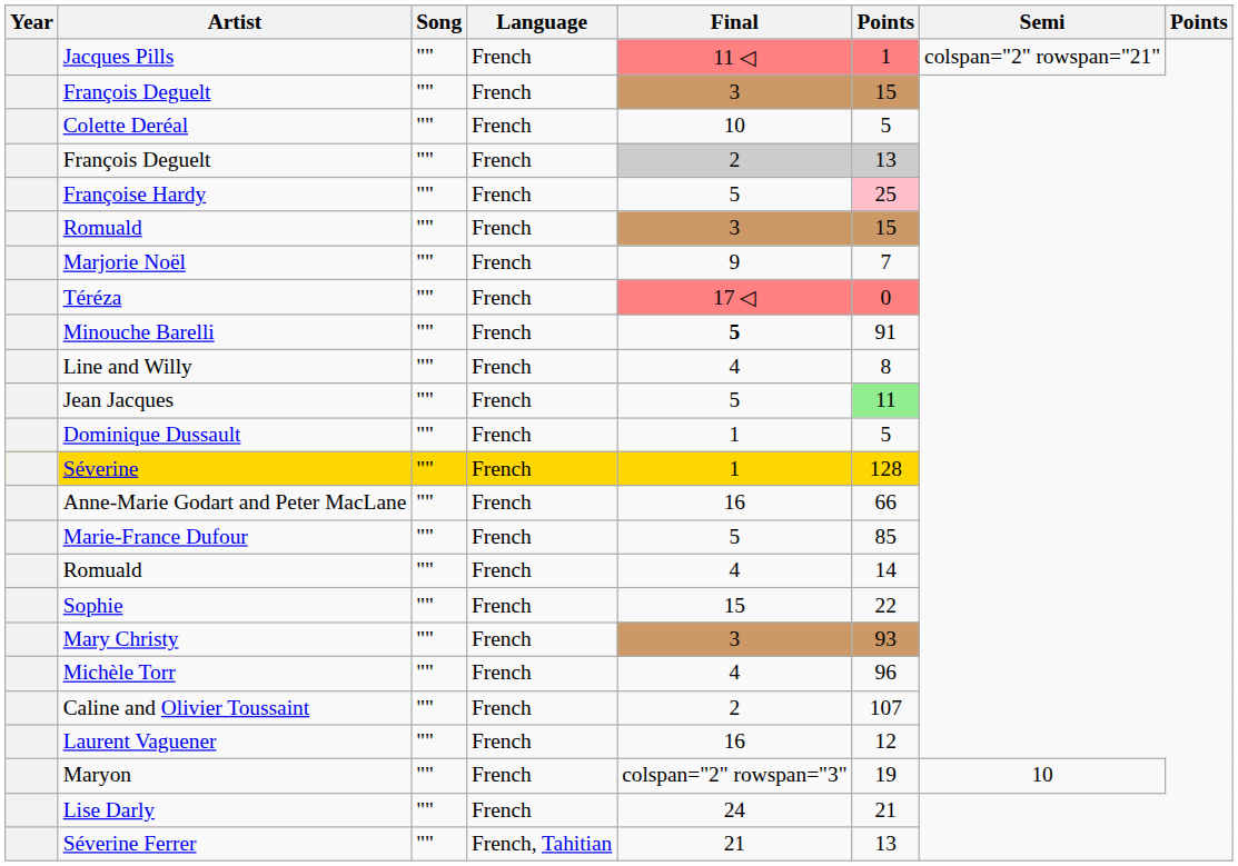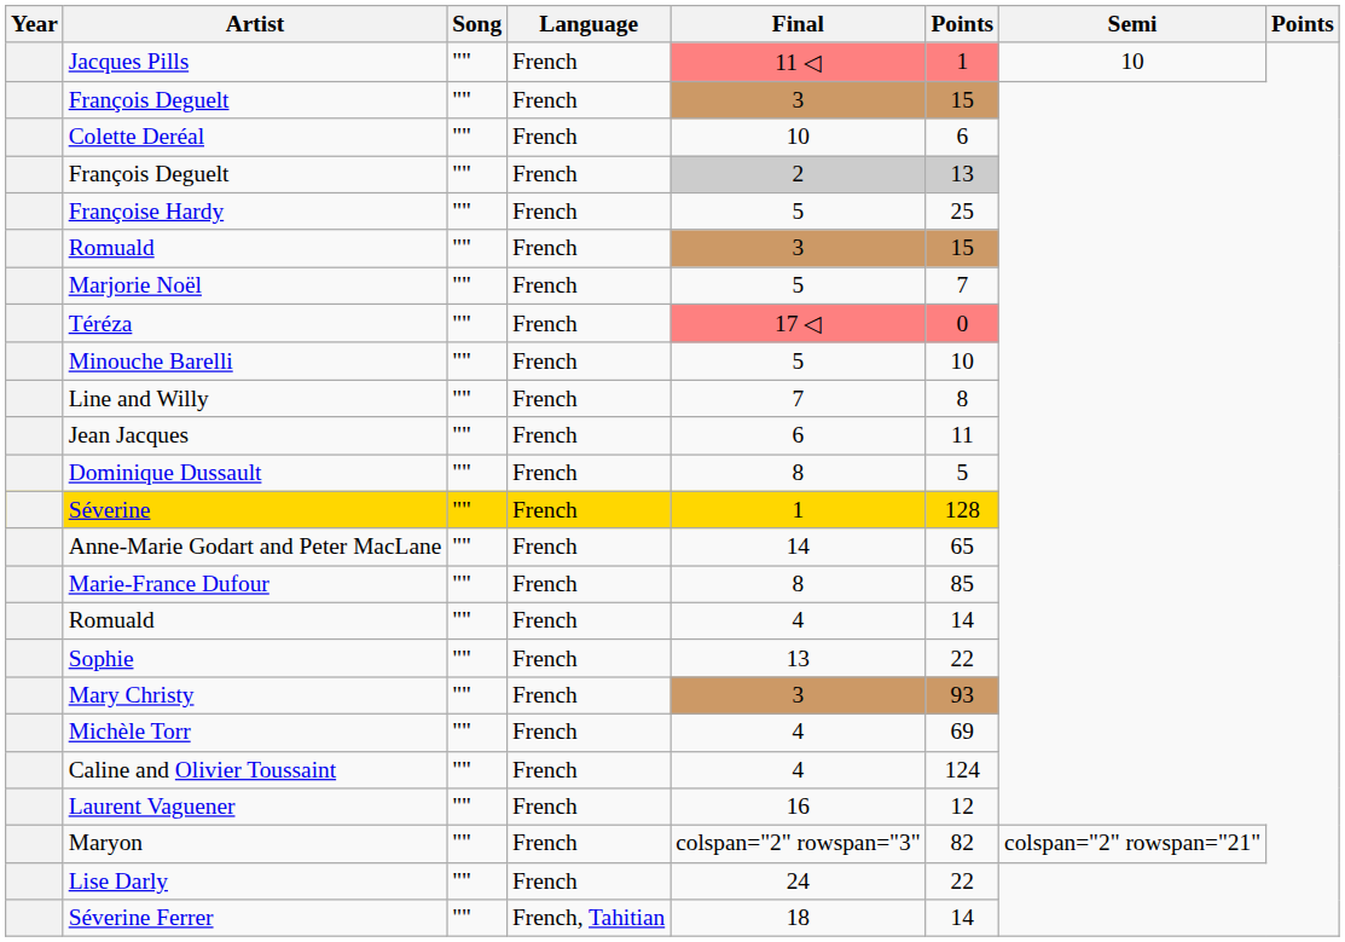Jacques Pills | Semi: colspan="2" rowspan="21" -> 10
Colette Deréal | column 6: 5 -> 6
Françoise Hardy | column 6: pink background -> no background
Marjorie Noël | Final: 9 -> 5
Minouche Barelli | Final: bold -> normal
Minouche Barelli | column 6: 91 -> 10
Line and Willy | Final: 4 -> 7
Jean Jacques | Final: 5 -> 6
Jean Jacques | column 6: lightgreen background -> no background
Dominique Dussault | Final: 1 -> 8
Anne-Marie Godart and Peter MacLane | Final: 16 -> 14
Anne-Marie Godart and Peter MacLane | column 6: 66 -> 65
Marie-France Dufour | Final: 5 -> 8
Sophie | Final: 15 -> 13
Michèle Torr | column 6: 96 -> 69
Caline and Olivier Toussaint | Final: 2 -> 4
Caline and Olivier Toussaint | column 6: 107 -> 124
Maryon | column 6: 19 -> 82
Maryon | Semi: 10 -> colspan="2" rowspan="21"
Lise Darly | column 6: 21 -> 22
Séverine Ferrer | Final: 21 -> 18
Séverine Ferrer | column 6: 13 -> 14
